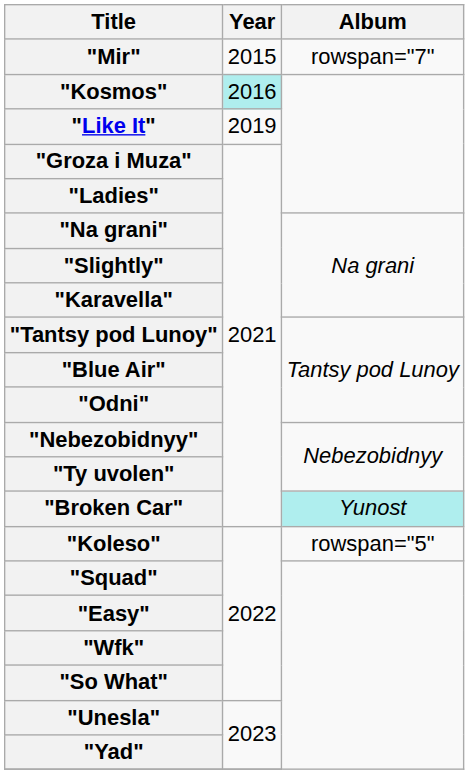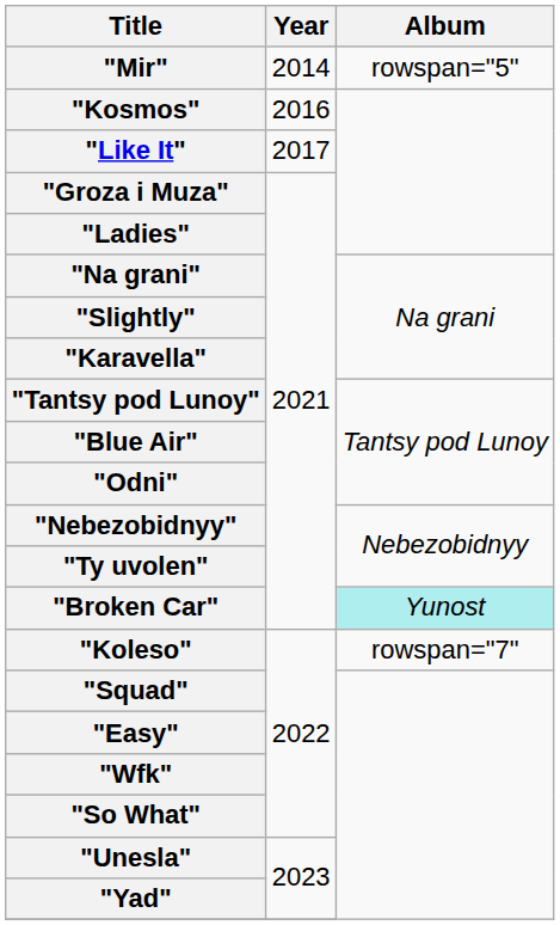"Mir" | Year: 2015 -> 2014
"Mir" | Album: rowspan="7" -> rowspan="5"
"Kosmos" | Year: paleturquoise background -> no background
"Like It" | Year: 2019 -> 2017
"Koleso" | Album: rowspan="5" -> rowspan="7"
